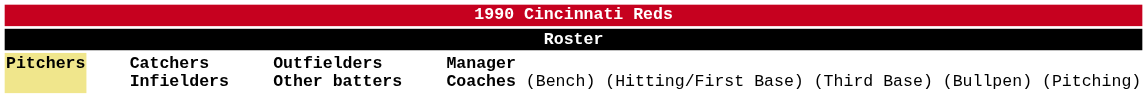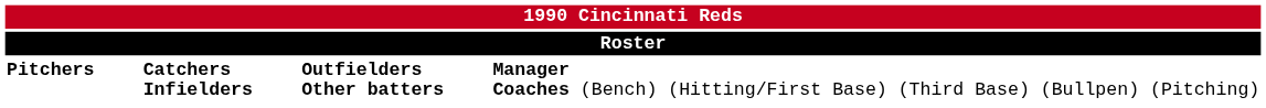Pitchers | column 1: khaki background -> no background
